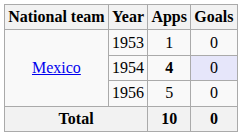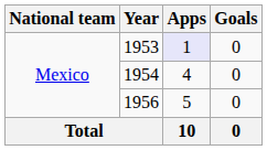1953 | Apps: no background -> lavender background
1954 | Apps: bold -> normal
1954 | Goals: lavender background -> no background
